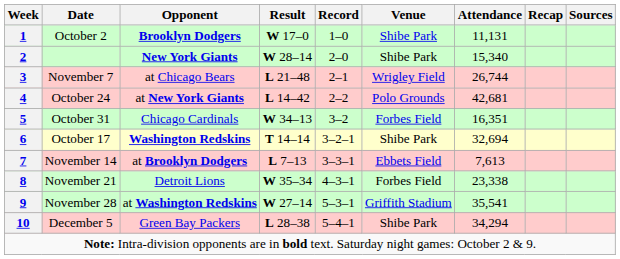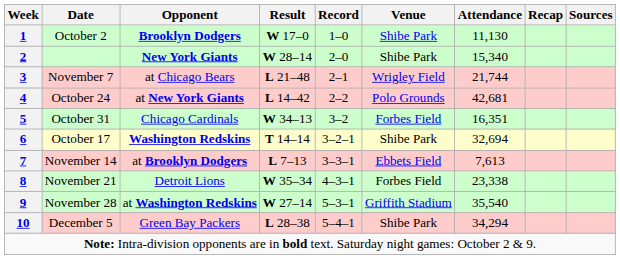1 | Attendance: 11,131 -> 11,130
3 | Attendance: 26,744 -> 21,744
9 | Attendance: 35,541 -> 35,540
